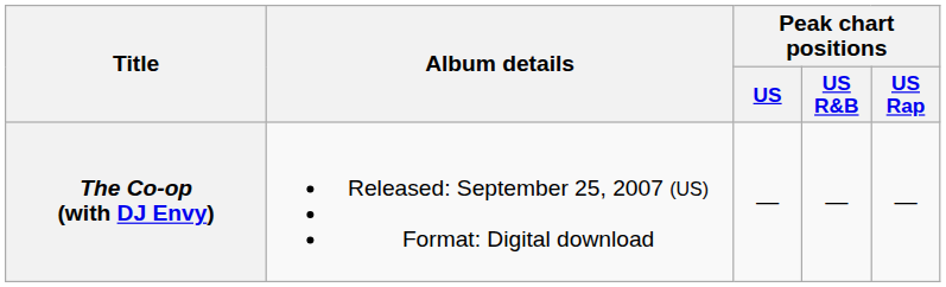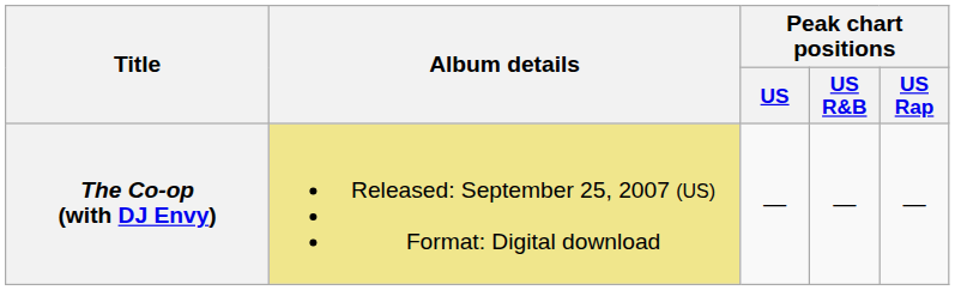The Co-op (with DJ Envy) | Album details: no background -> khaki background
